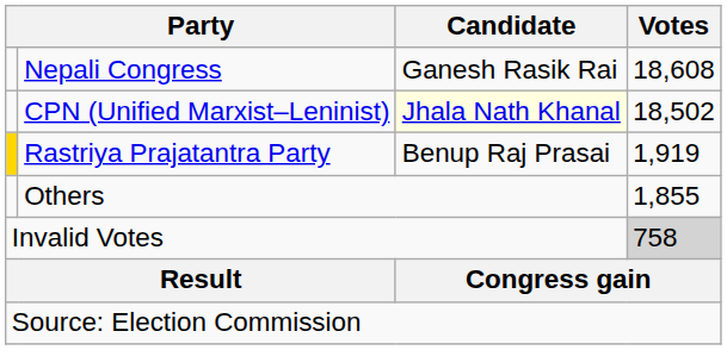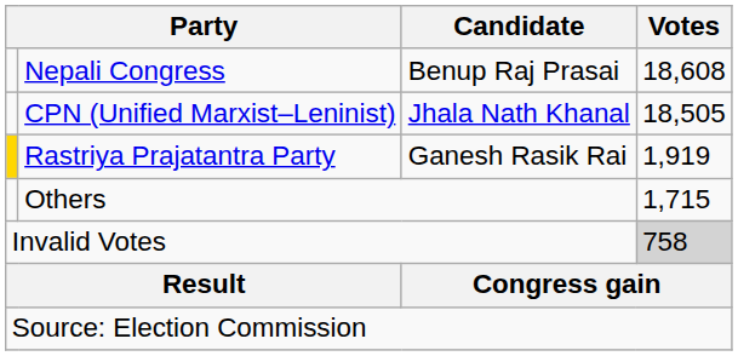Nepali Congress | Candidate: Ganesh Rasik Rai -> Benup Raj Prasai
CPN (Unified Marxist–Leninist) | Candidate: lightyellow background -> no background
CPN (Unified Marxist–Leninist) | Votes: 18,502 -> 18,505
Rastriya Prajatantra Party | Candidate: Benup Raj Prasai -> Ganesh Rasik Rai
Others | Votes: 1,855 -> 1,715
